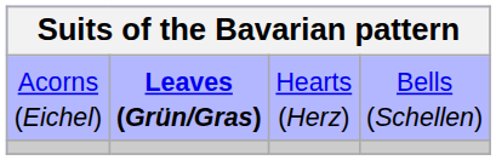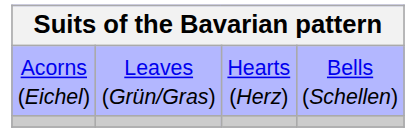Acorns (Eichel) | column 2: bold -> normal
